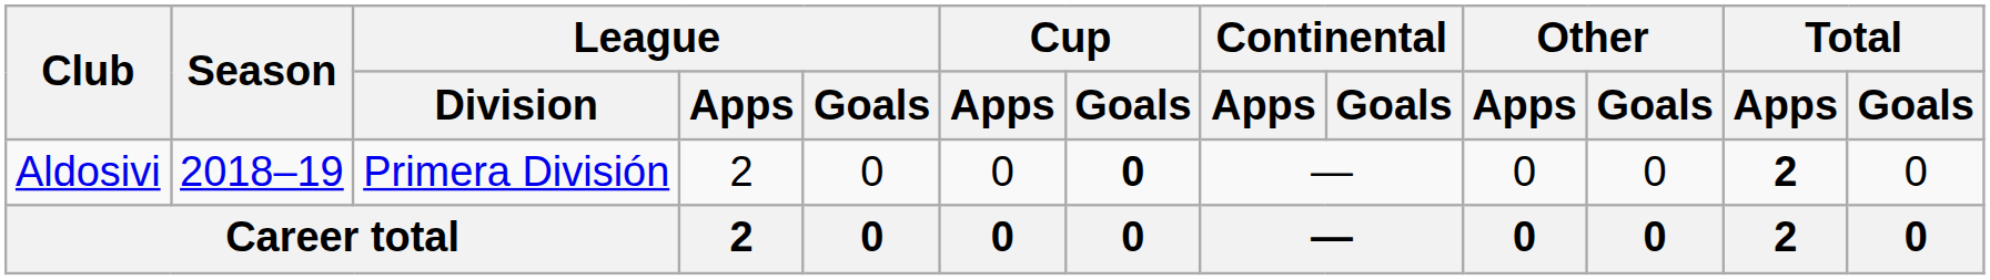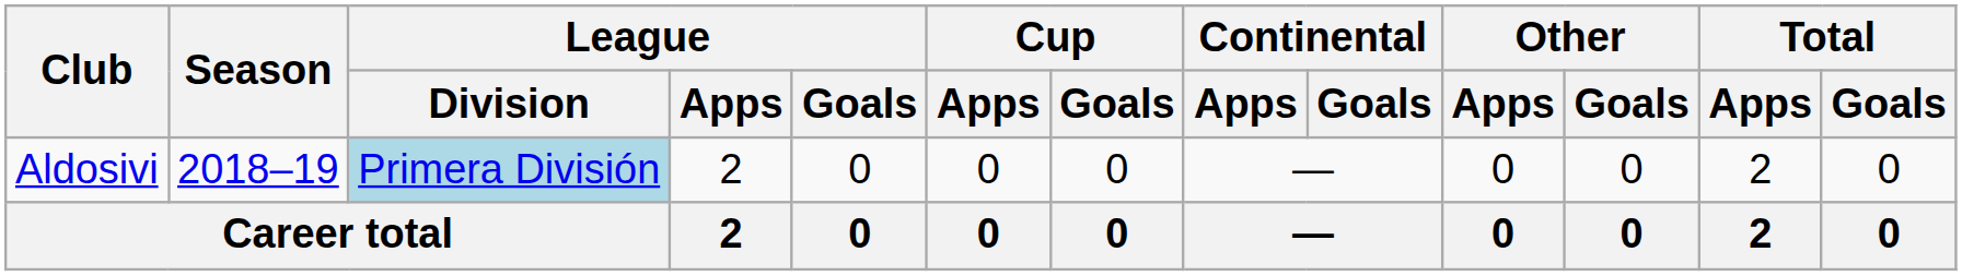Aldosivi | League / Division: no background -> lightblue background
Aldosivi | Cup / Goals: bold -> normal
Aldosivi | Total / Apps: bold -> normal
